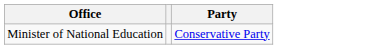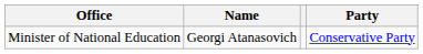+ column: Name | Georgi Atanasovich
